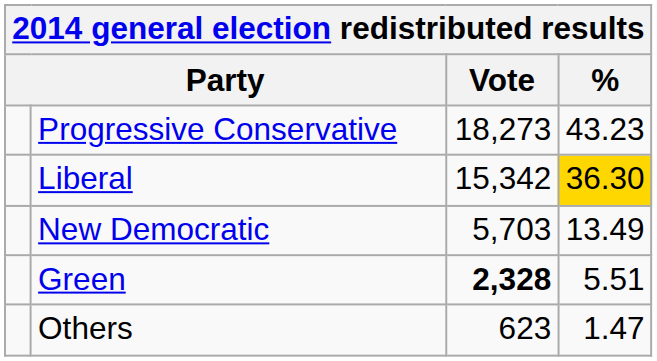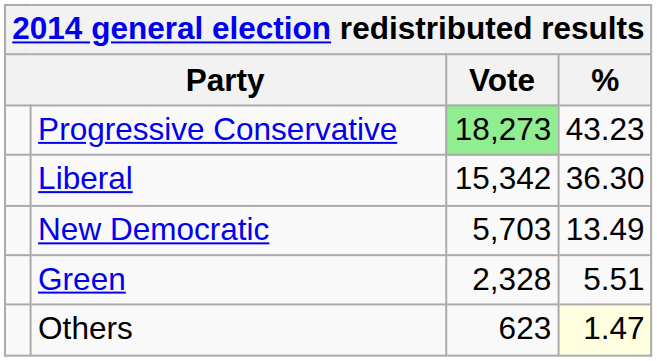Progressive Conservative | Vote: no background -> lightgreen background
Liberal | %: gold background -> no background
Green | Vote: bold -> normal
Others | %: no background -> lightyellow background
